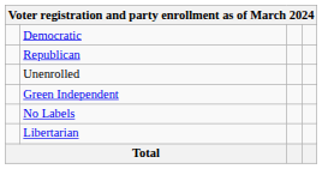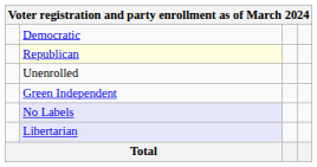Republican | column 2: no background -> lightyellow background
No Labels | column 2: no background -> lavender background
Libertarian | column 2: no background -> lavender background
